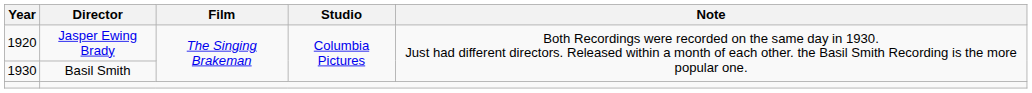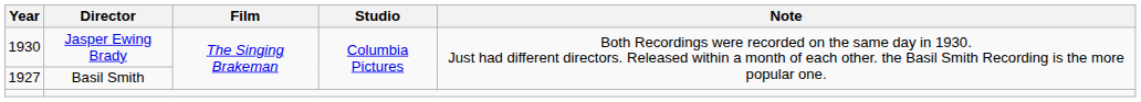Jasper Ewing Brady | Year: 1920 -> 1930
Basil Smith | Year: 1930 -> 1927
